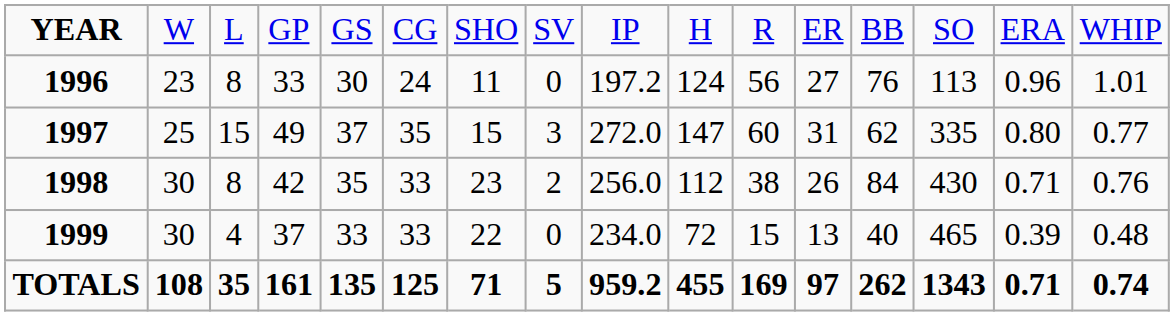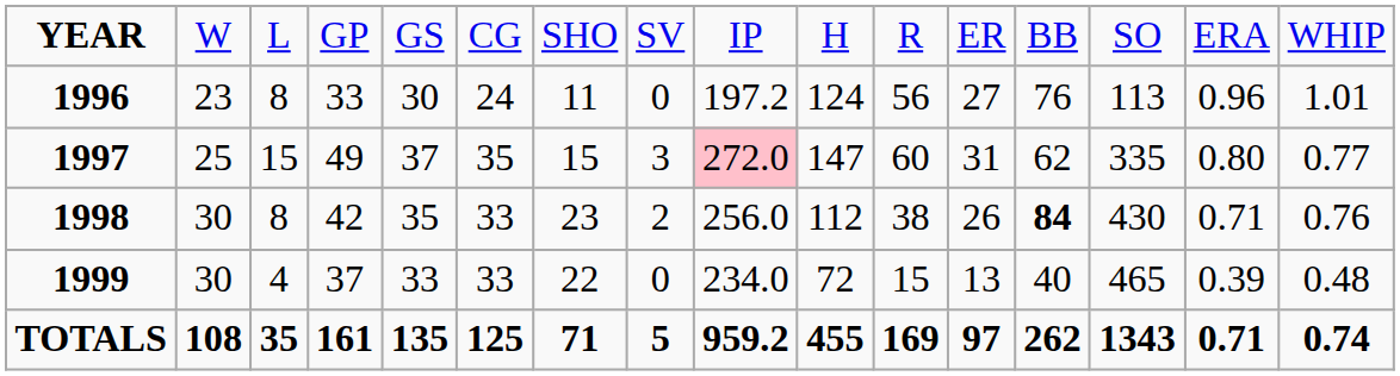1997 | column 9: no background -> pink background
1998 | column 13: normal -> bold
